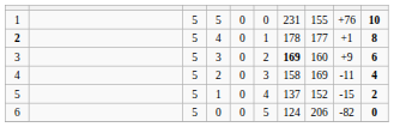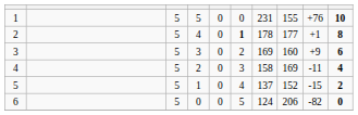row 3 | column 1: bold -> normal
row 3 | column 6: normal -> bold
row 4 | column 7: bold -> normal
